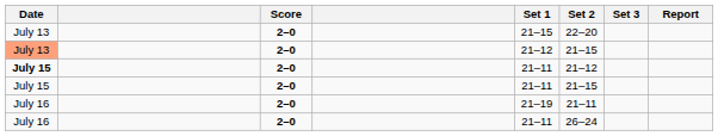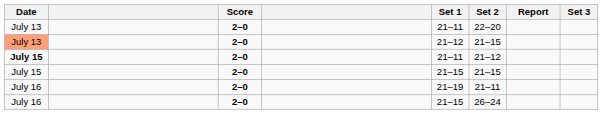columns swapped: Set 3 <-> Report
row 2 | Set 1: 21–15 -> 21–11
row 5 | Set 1: 21–11 -> 21–15
row 7 | Set 1: 21–11 -> 21–15
